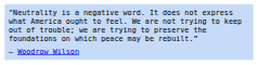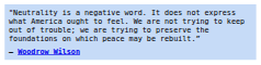row 2 | column 1: normal -> bold
